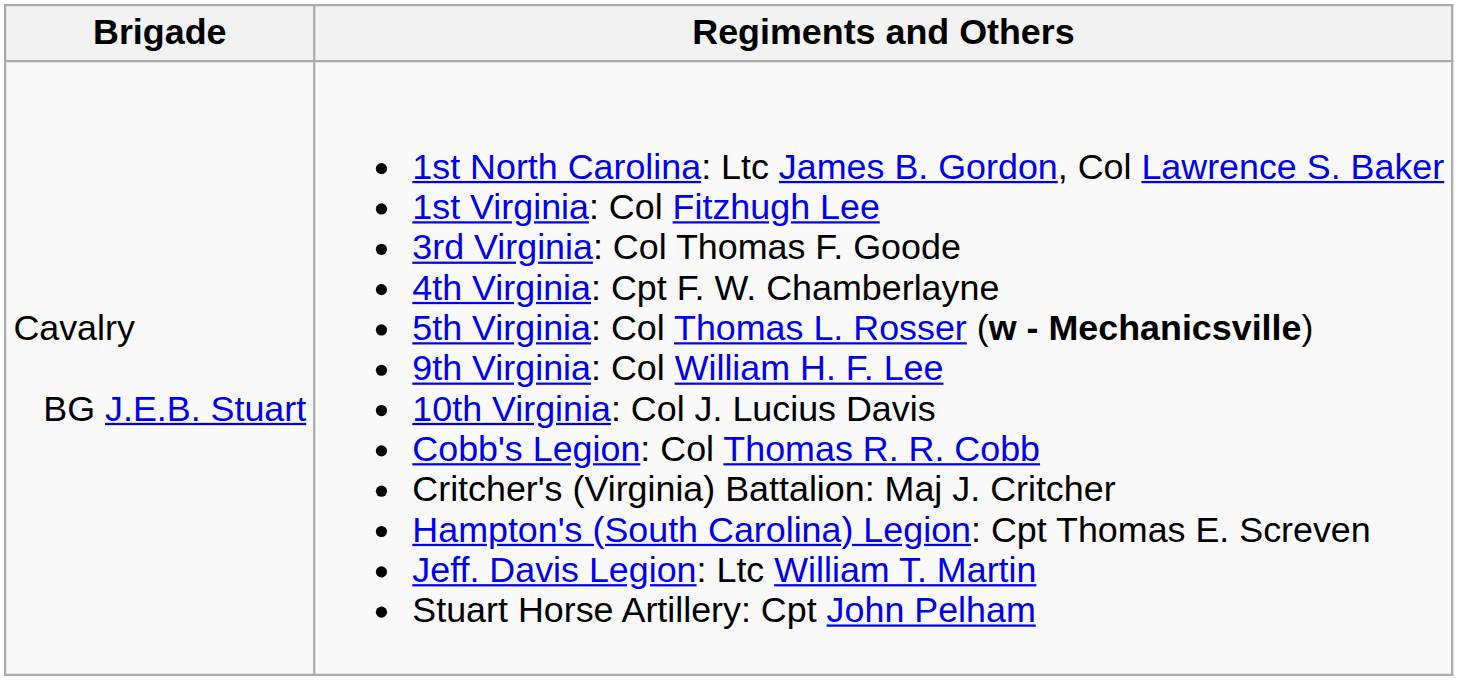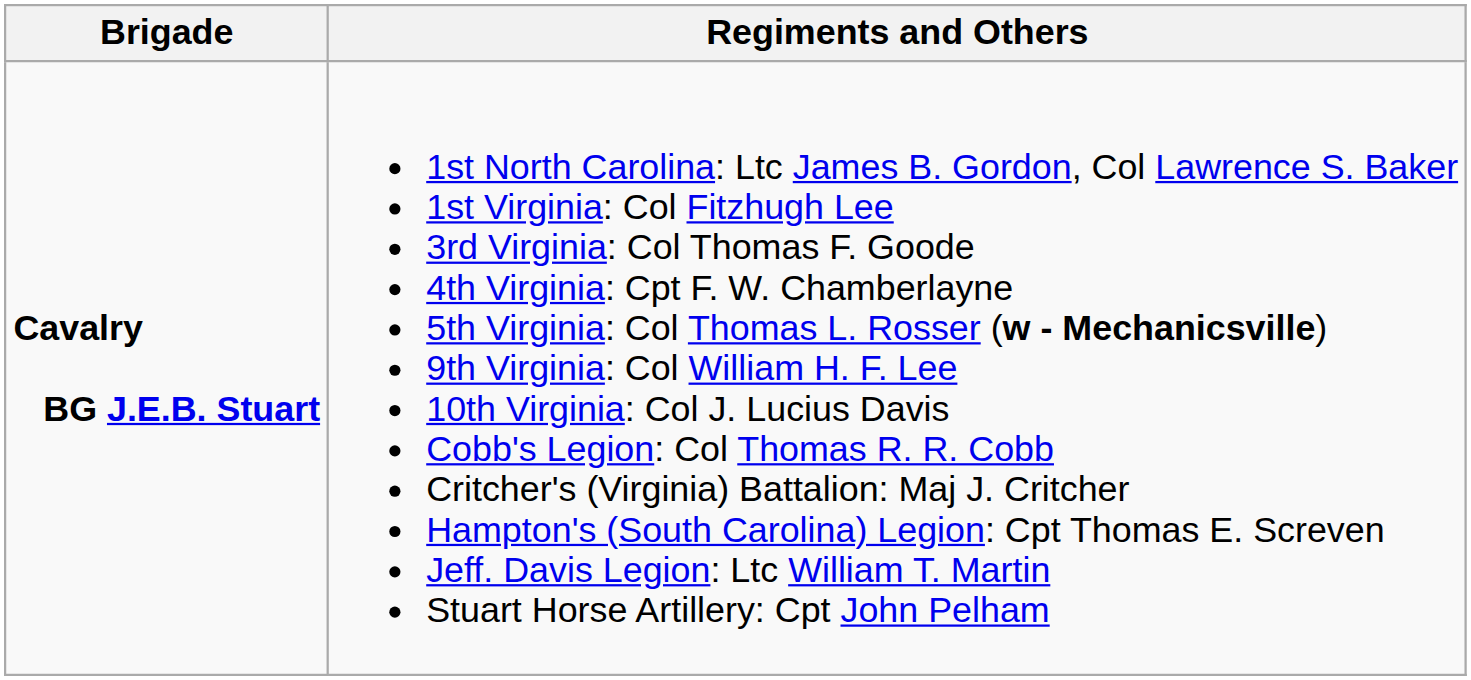Cavalry BG J.E.B. Stuart | Brigade: normal -> bold
